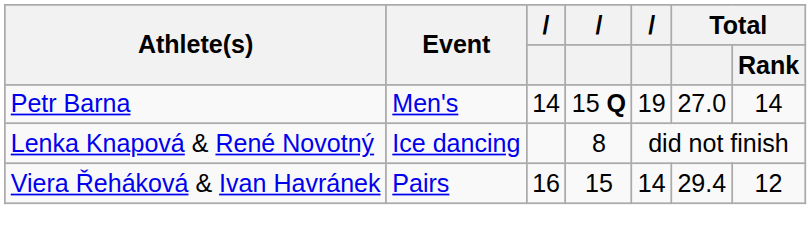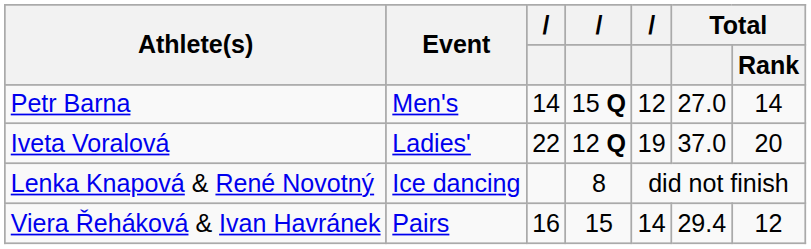Petr Barna | column 5: 19 -> 12
+ row: Iveta Voralová | Ladies' | 22 | 12 Q | 19 | 37.0 | 20
